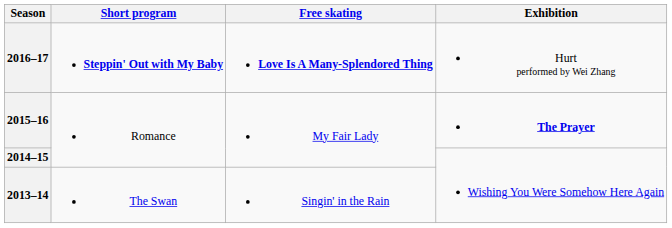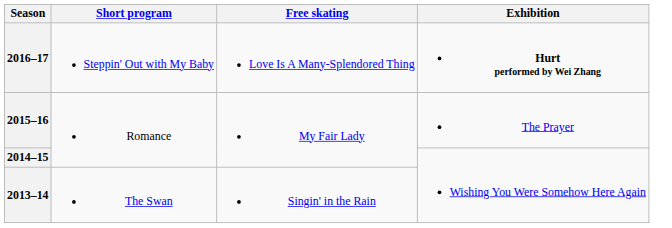2016–17 | Short program: bold -> normal
2016–17 | Free skating: bold -> normal
2016–17 | Exhibition: normal -> bold
2015–16 | Exhibition: bold -> normal
